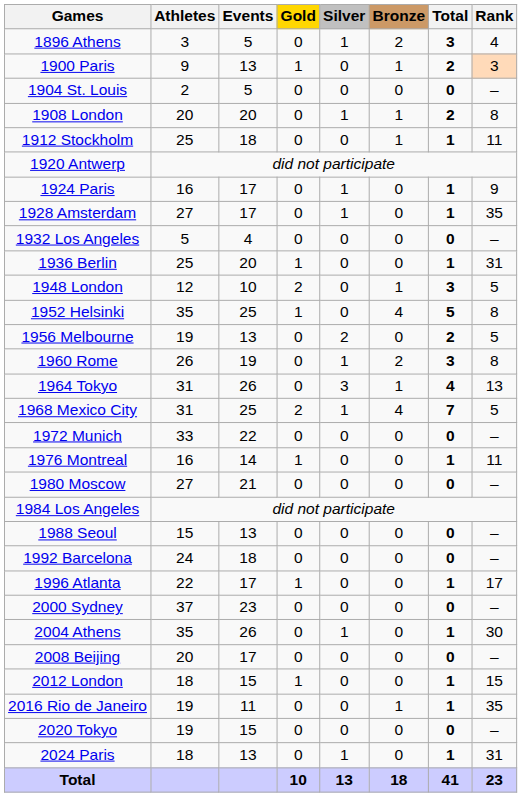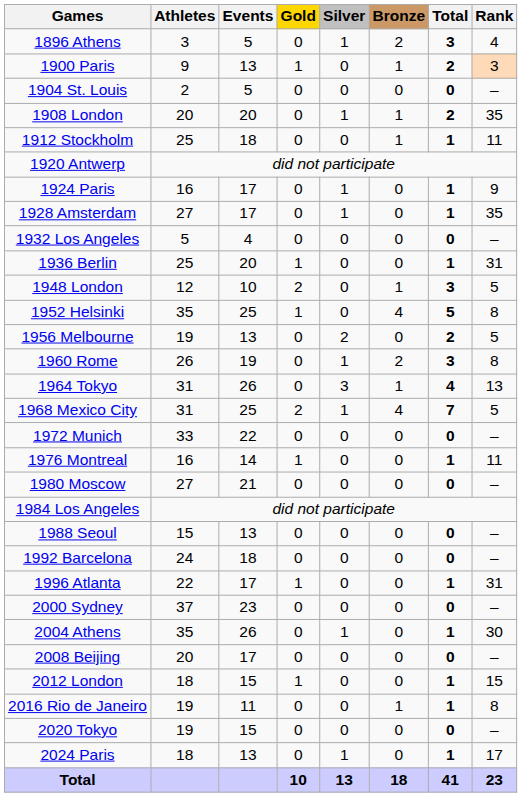1908 London | Rank: 8 -> 35
1996 Atlanta | Rank: 17 -> 31
2016 Rio de Janeiro | Rank: 35 -> 8
2024 Paris | Rank: 31 -> 17
